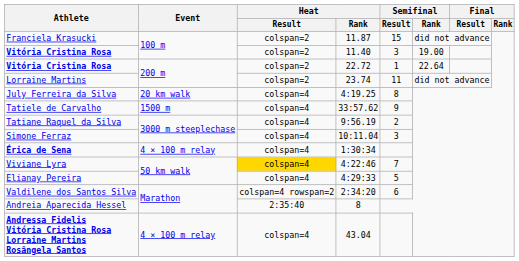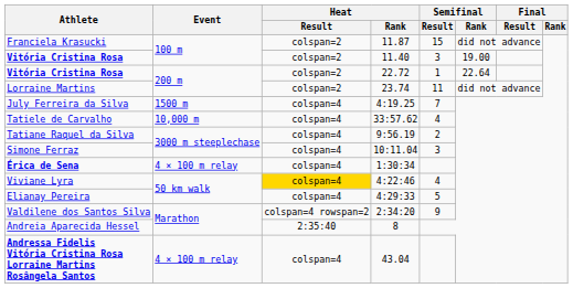July Ferreira da Silva | Event: 20 km walk -> 1500 m
July Ferreira da Silva | Semifinal / Result: 8 -> 7
Tatiele de Carvalho | Event: 1500 m -> 10,000 m
Tatiele de Carvalho | Semifinal / Result: 9 -> 4
Viviane Lyra | Semifinal / Result: 7 -> 4
Valdilene dos Santos Silva | Semifinal / Result: 6 -> 9
